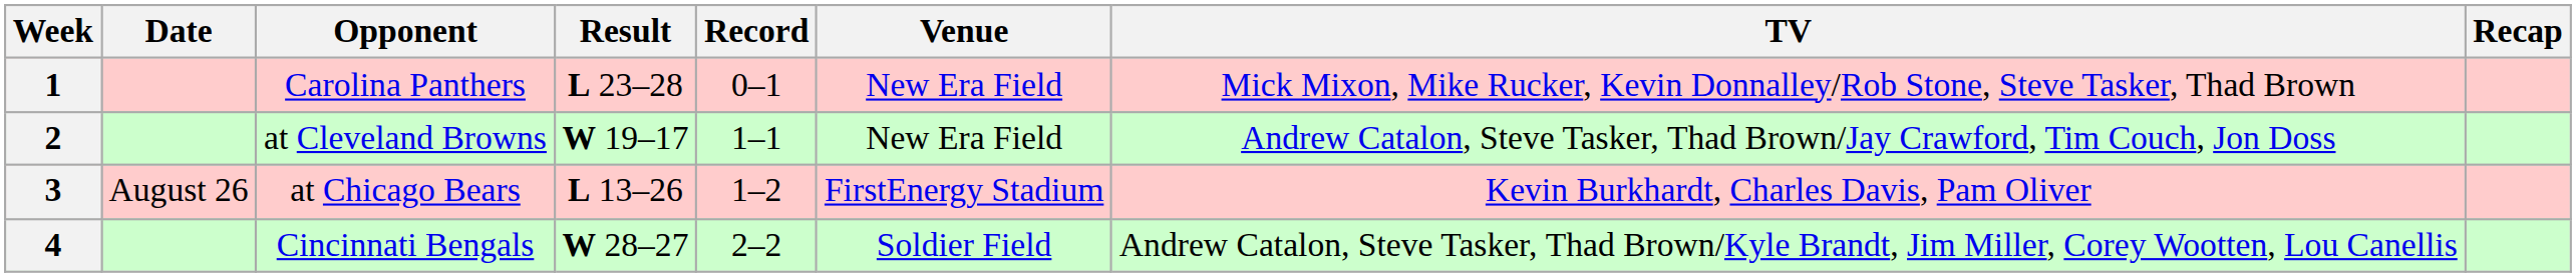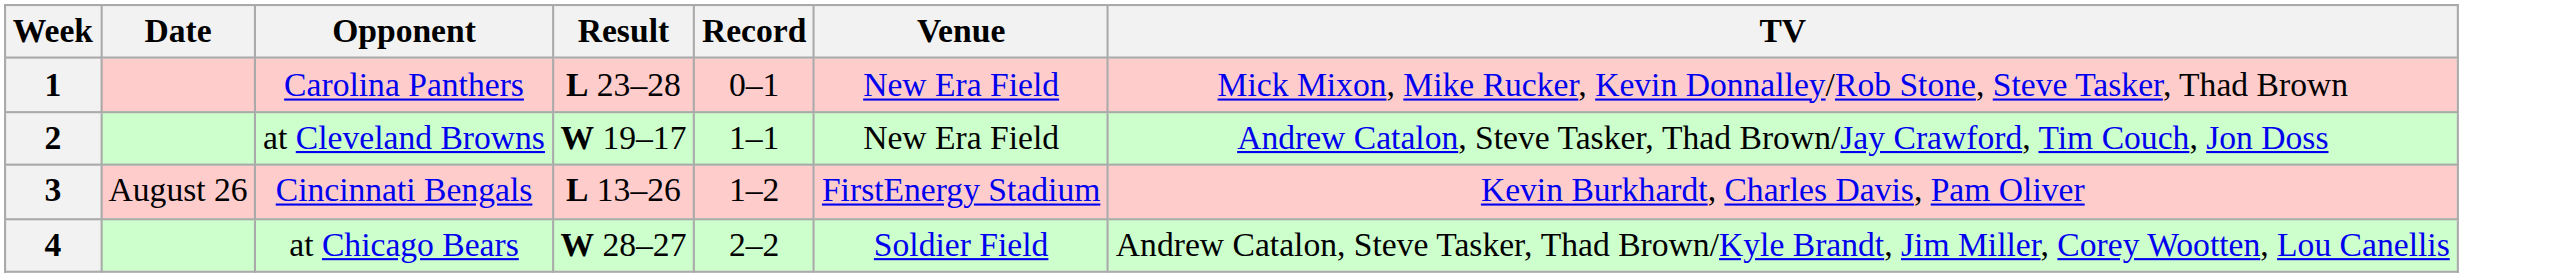- column: Recap
3 | Opponent: at Chicago Bears -> Cincinnati Bengals
4 | Opponent: Cincinnati Bengals -> at Chicago Bears
